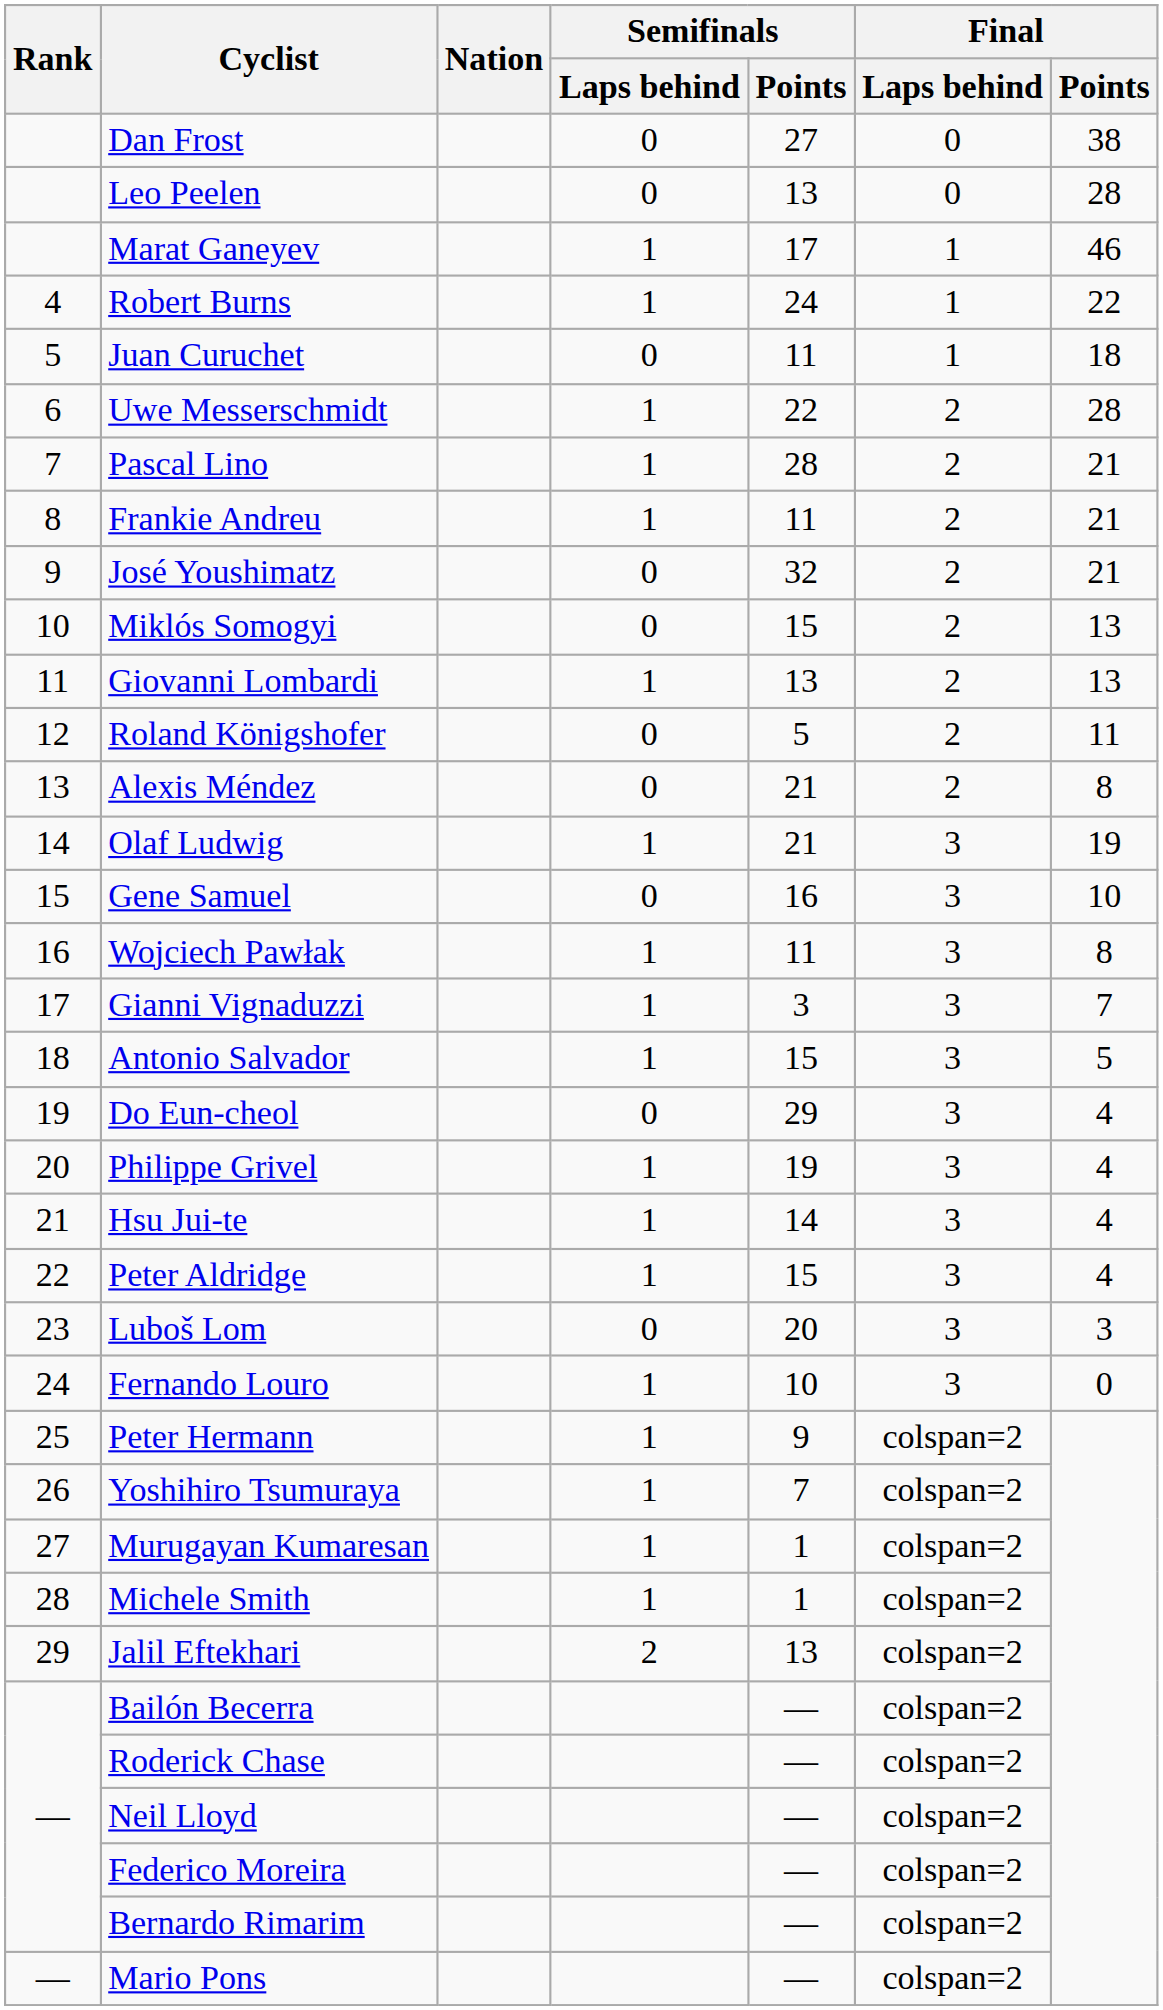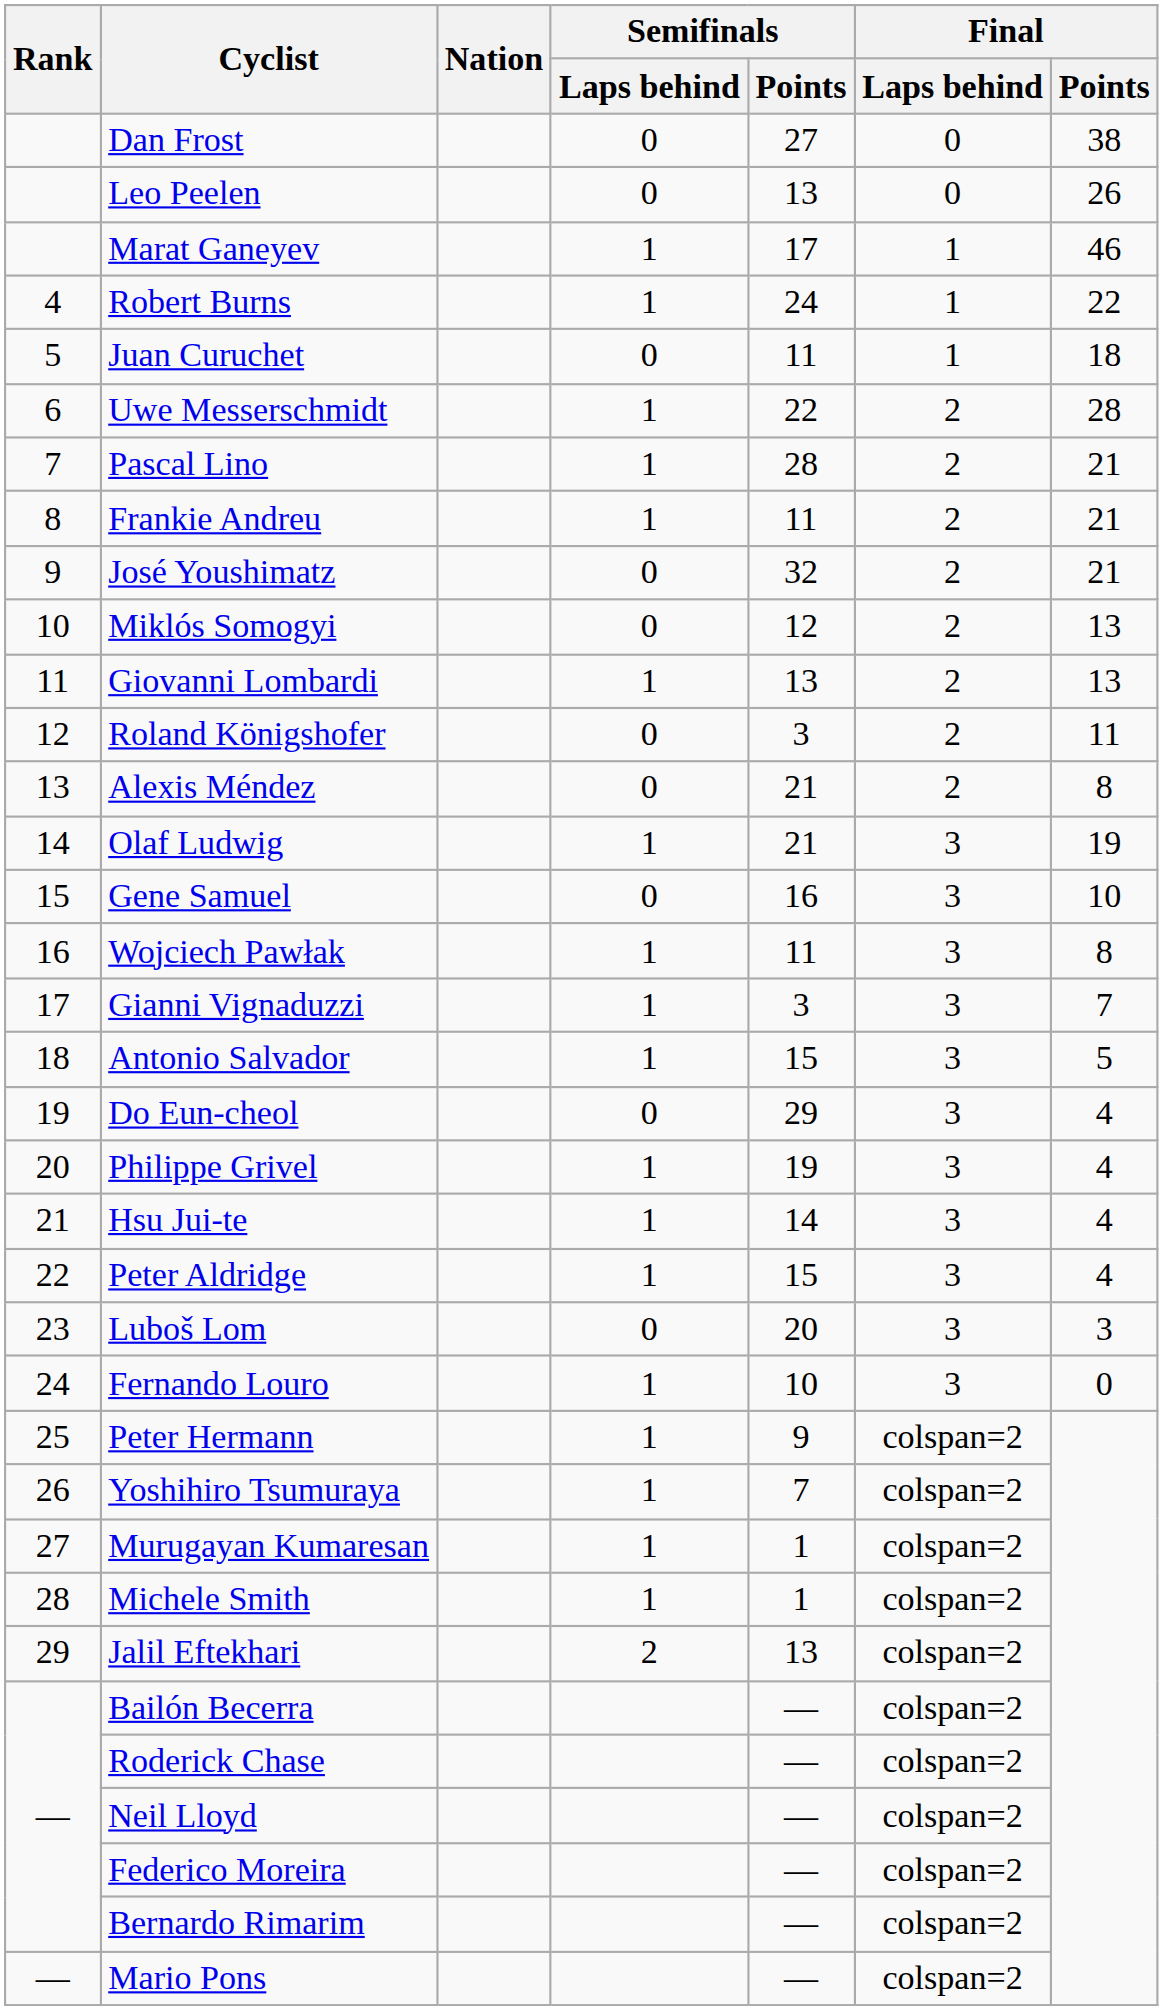Leo Peelen | Final / Points: 28 -> 26
Miklós Somogyi | Semifinals / Points: 15 -> 12
Roland Königshofer | Semifinals / Points: 5 -> 3
